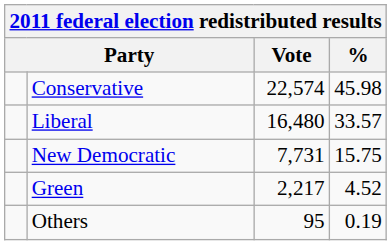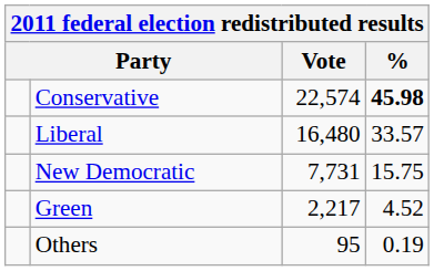Conservative | %: normal -> bold
